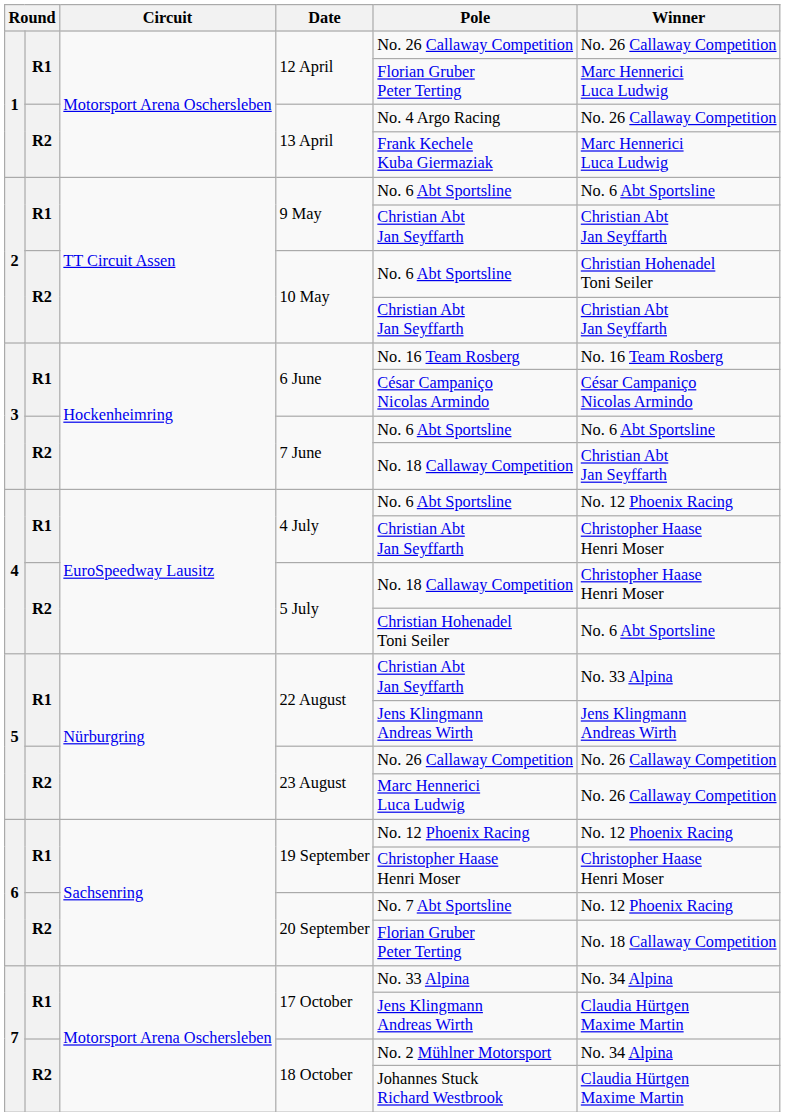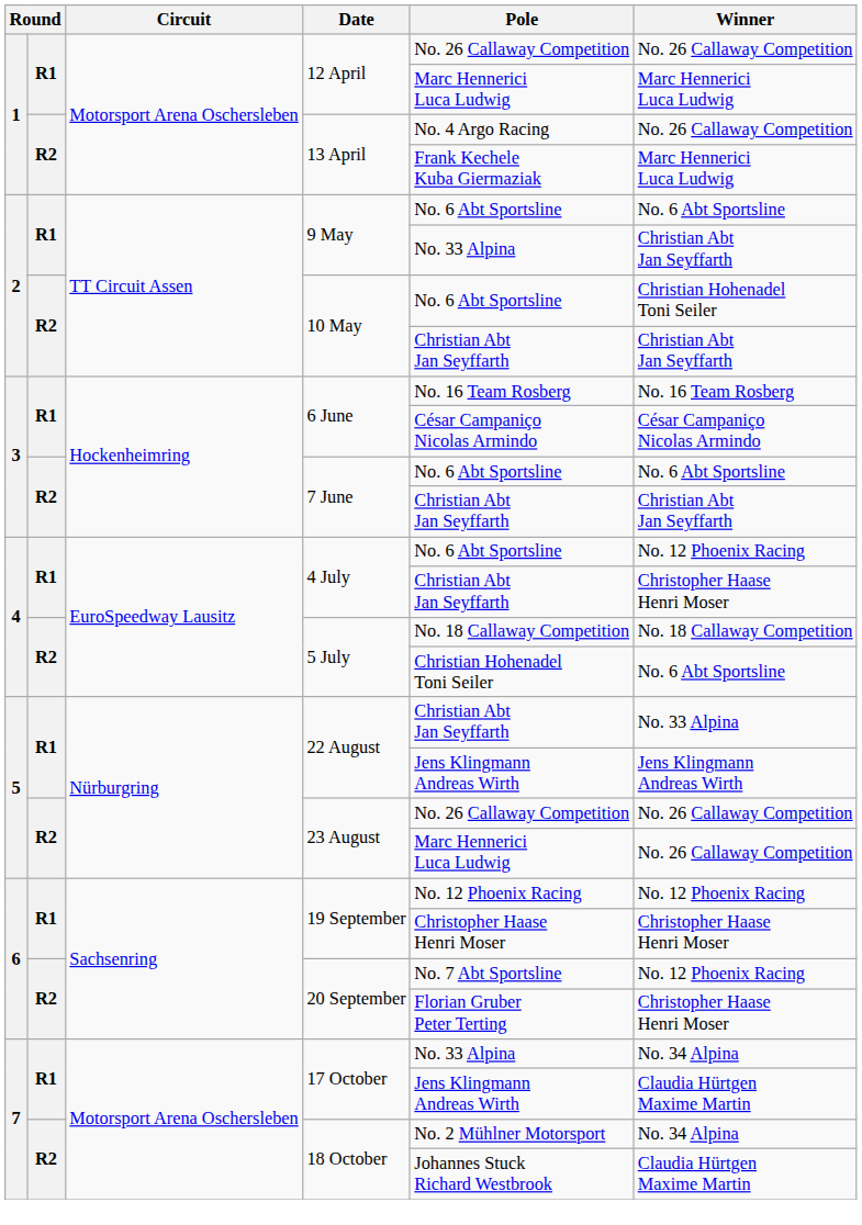row 3 | Pole: Florian Gruber Peter Terting -> Marc Hennerici Luca Ludwig
row 7 | Pole: Christian Abt Jan Seyffarth -> No. 33 Alpina
row 13 | Pole: No. 18 Callaway Competition -> Christian Abt Jan Seyffarth
row 16 | Winner: Christopher Haase Henri Moser -> No. 18 Callaway Competition
row 25 | Winner: No. 18 Callaway Competition -> Christopher Haase Henri Moser
